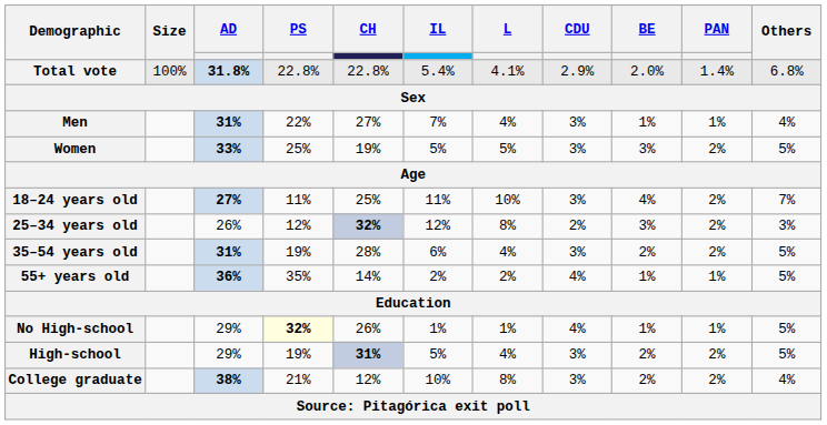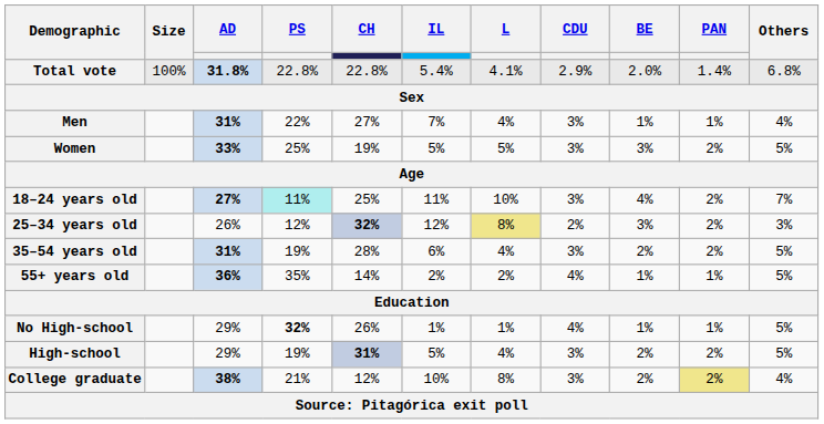18–24 years old | PS: no background -> paleturquoise background
25–34 years old | L: no background -> khaki background
No High-school | PS: lightyellow background -> no background
College graduate | PAN: no background -> khaki background
